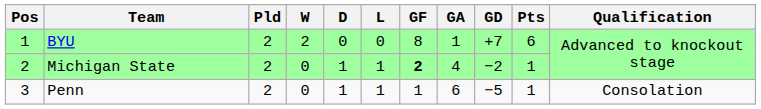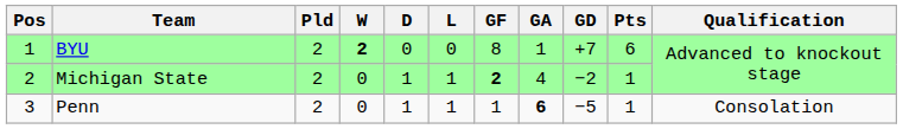BYU | W: normal -> bold
Penn | GA: normal -> bold
